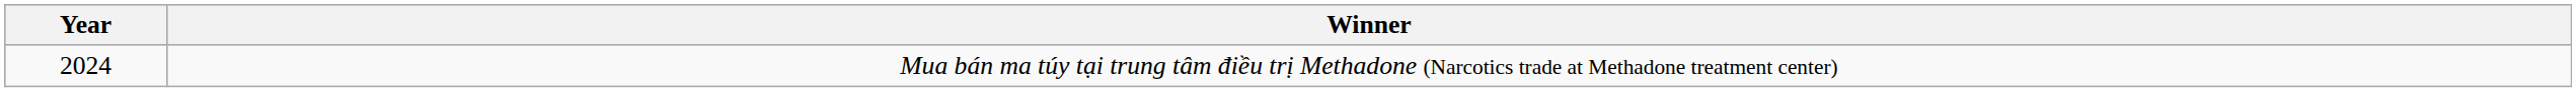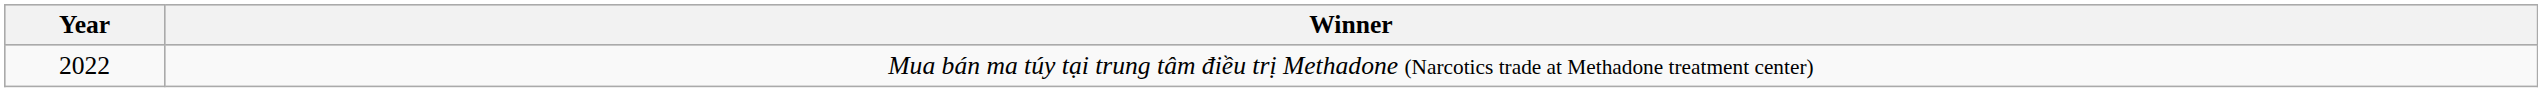row 2 | Year: 2024 -> 2022
